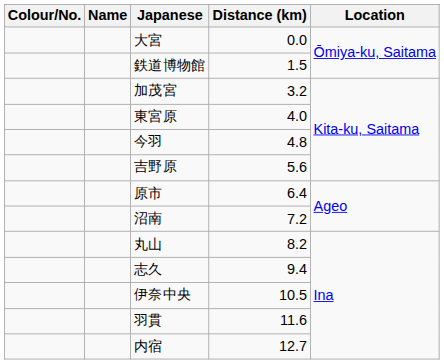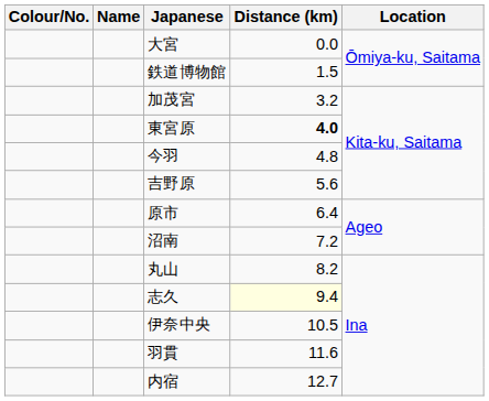東宮原 | Distance (km): normal -> bold
志久 | Distance (km): no background -> lightyellow background
